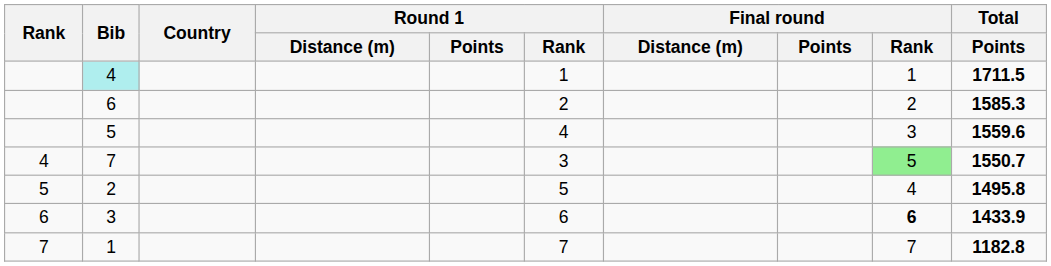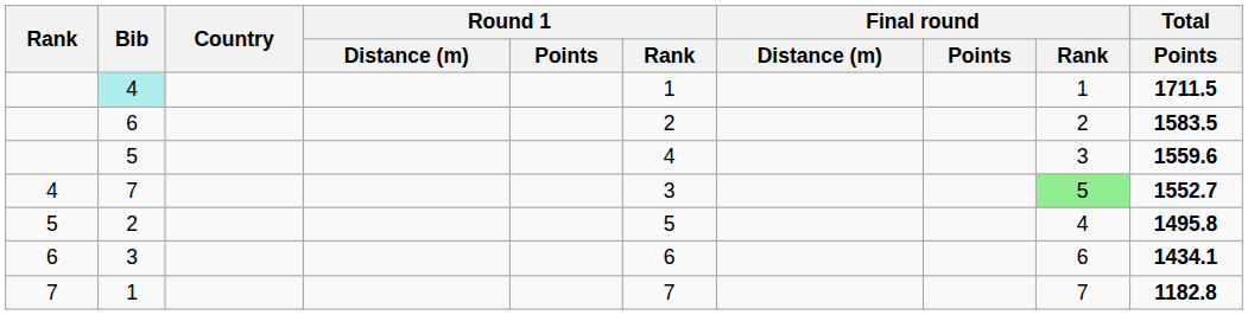row 4 | Total / Points: 1585.3 -> 1583.5
row 6 | Total / Points: 1550.7 -> 1552.7
row 8 | Final round / Rank: bold -> normal
row 8 | Total / Points: 1433.9 -> 1434.1
